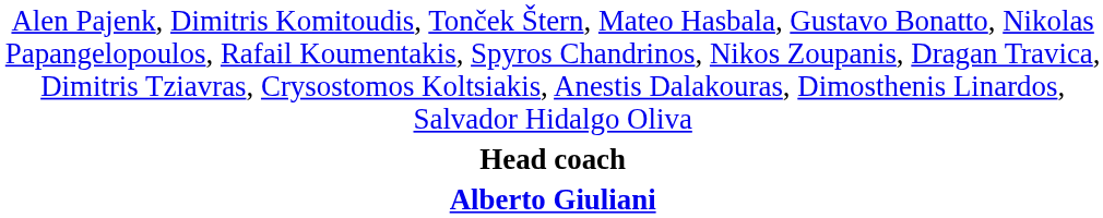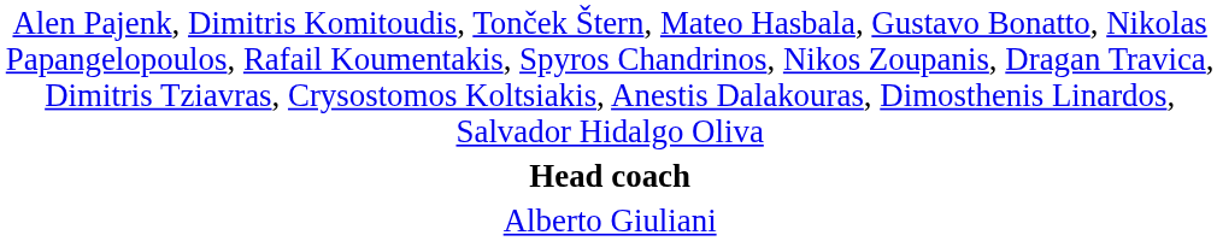row 3 | column 1: bold -> normal
